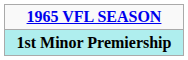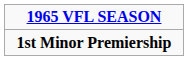row 2 | column 1: paleturquoise background -> no background
